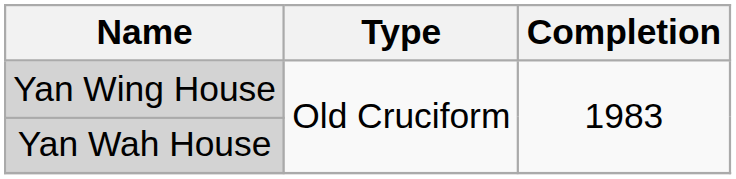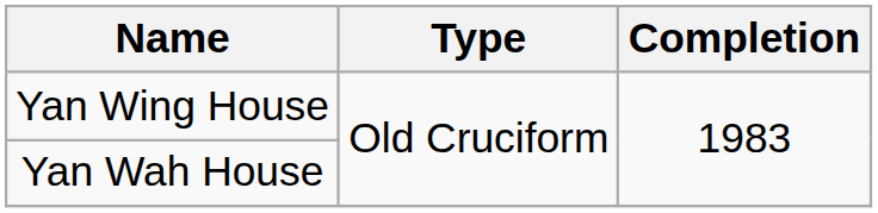Yan Wing House | Name: lightgrey background -> no background
Yan Wah House | Name: lightgrey background -> no background
